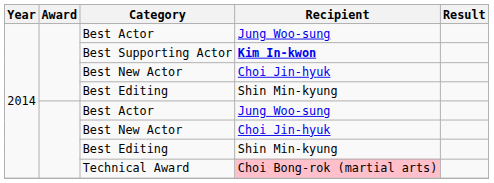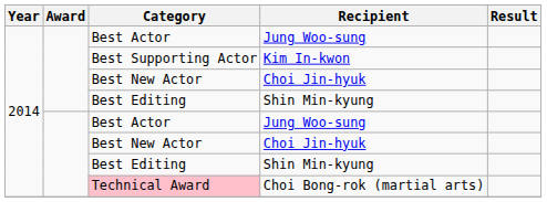Best Supporting Actor | Recipient: bold -> normal
Technical Award | Category: no background -> pink background
Technical Award | Recipient: pink background -> no background
